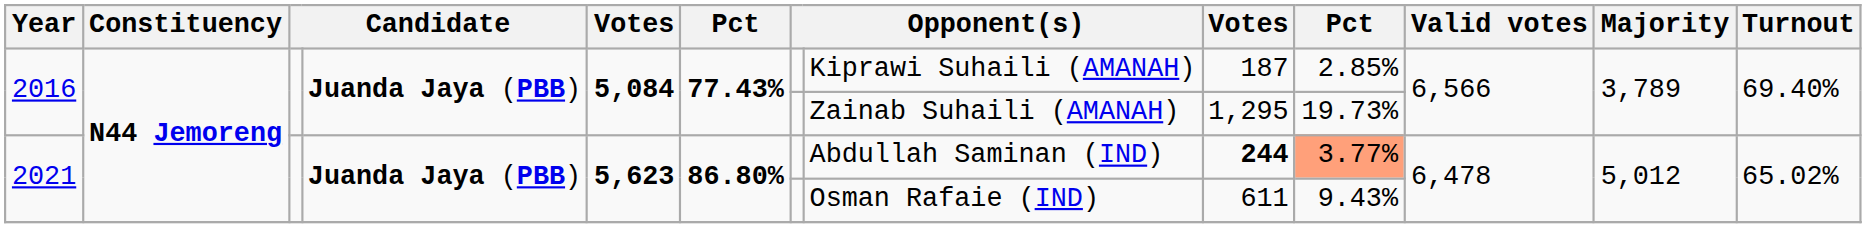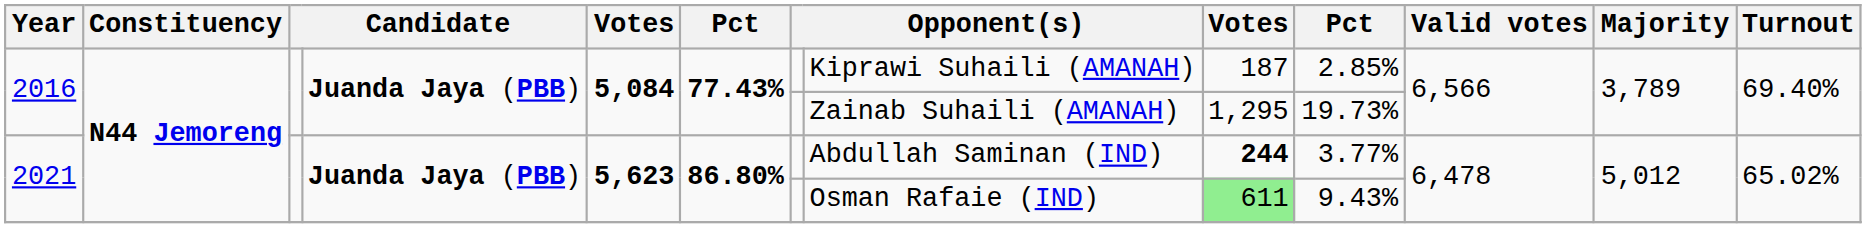row 4 | column 10: lightsalmon background -> no background
row 5 | column 9: no background -> lightgreen background
